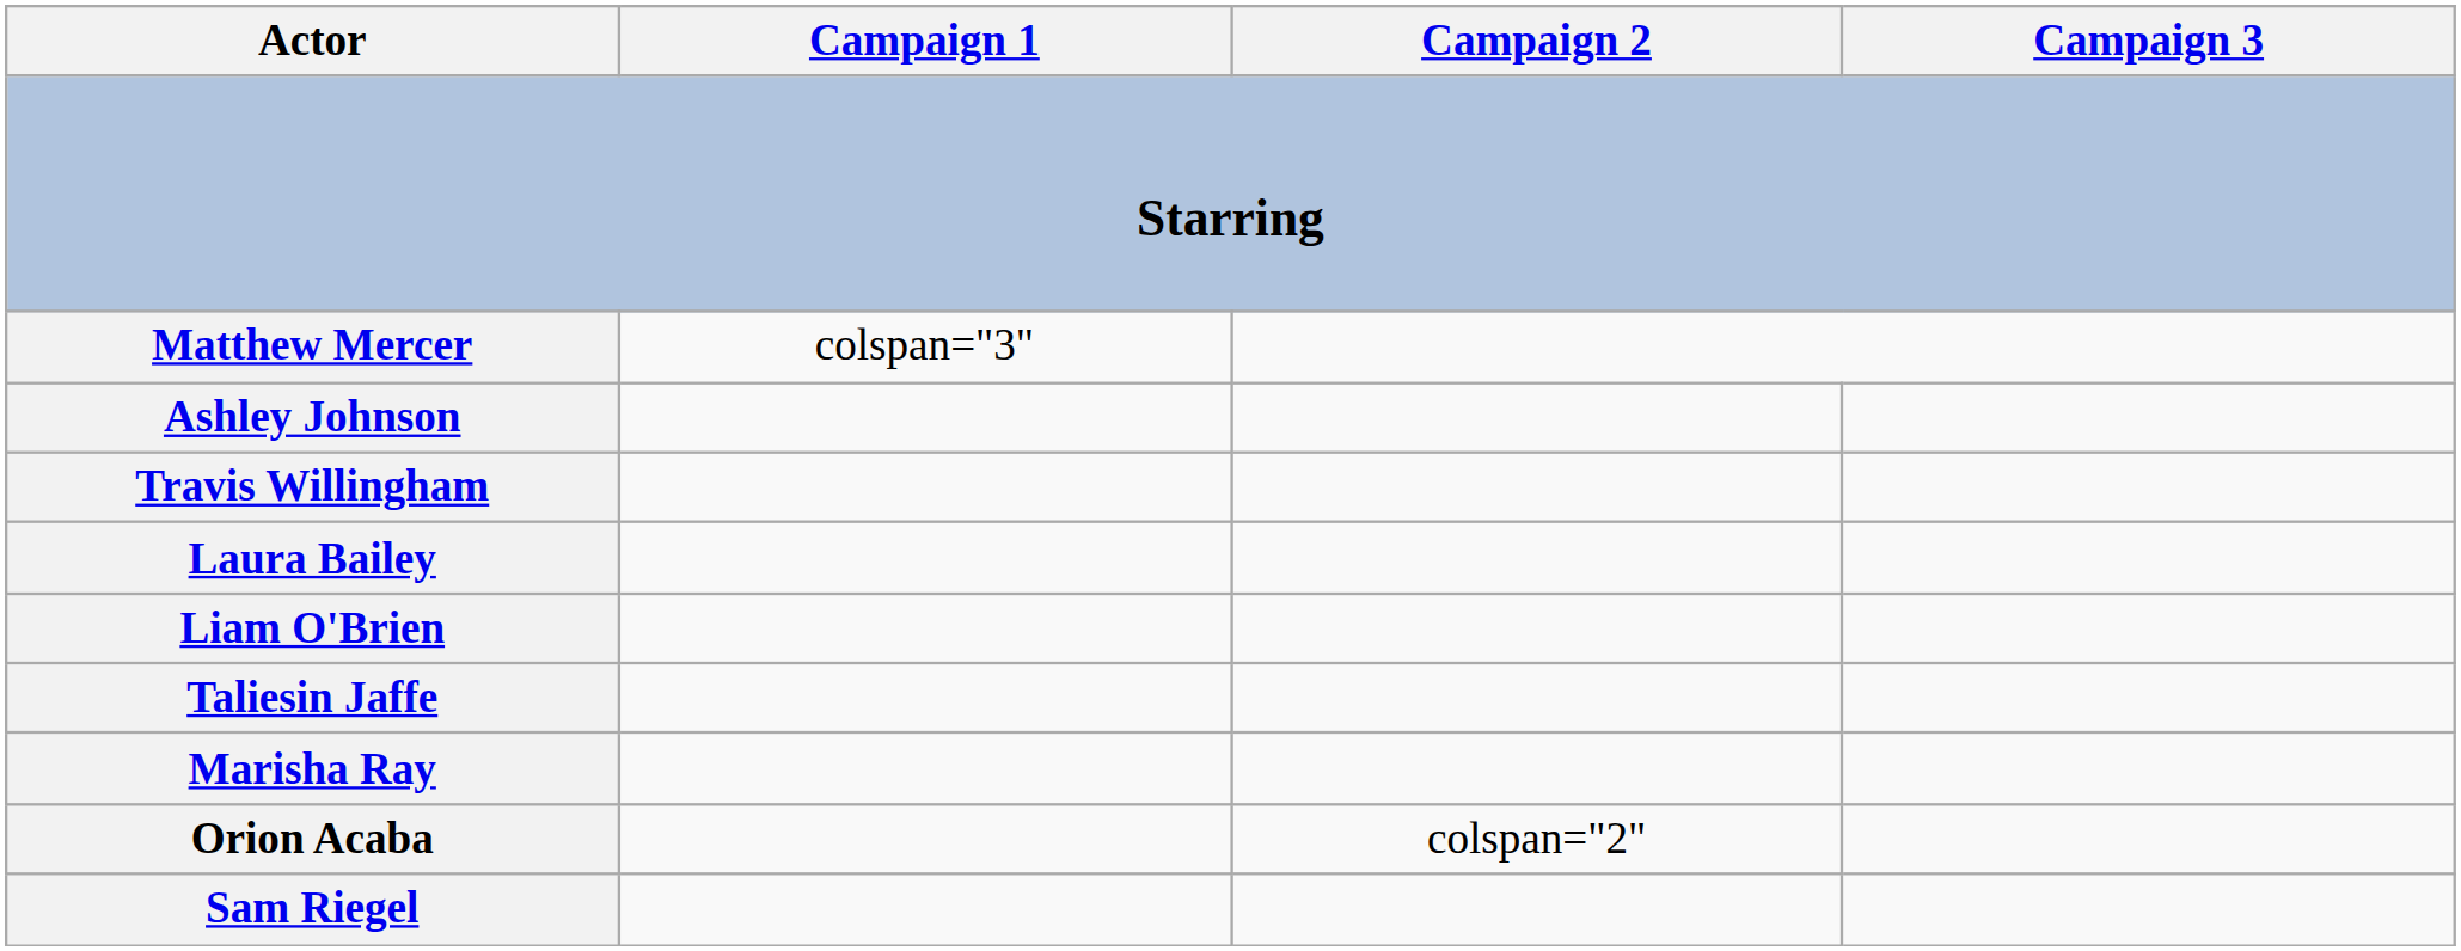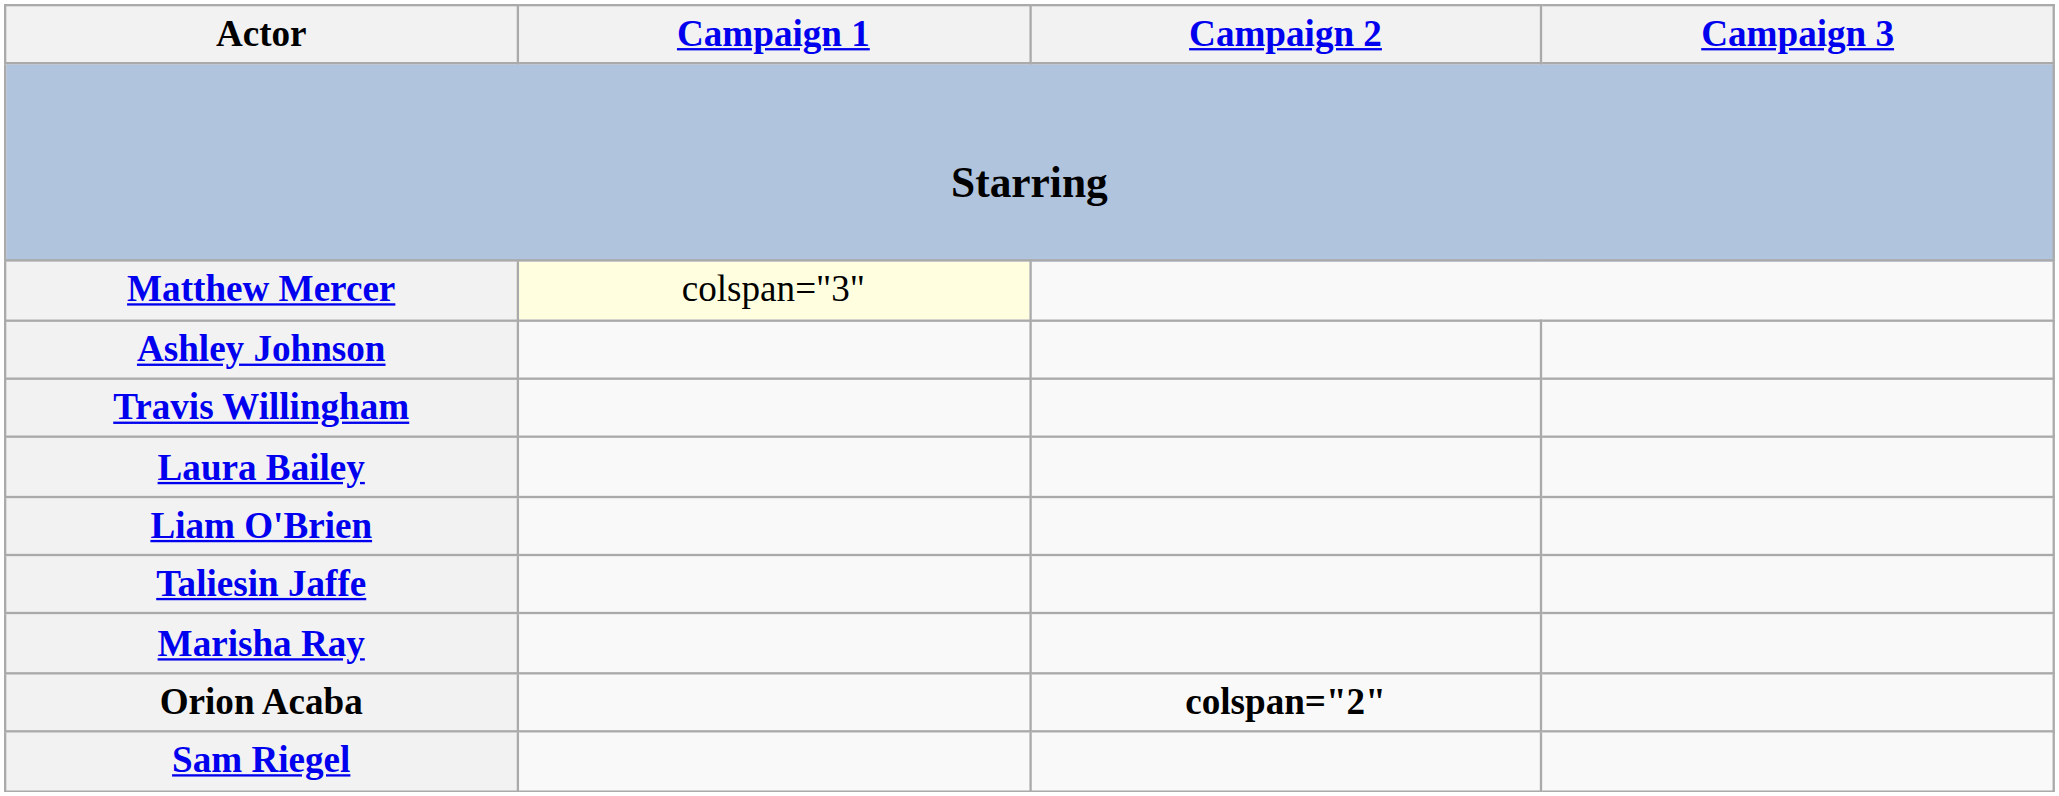Matthew Mercer | Campaign 1: no background -> lightyellow background
Orion Acaba | Campaign 2: normal -> bold
